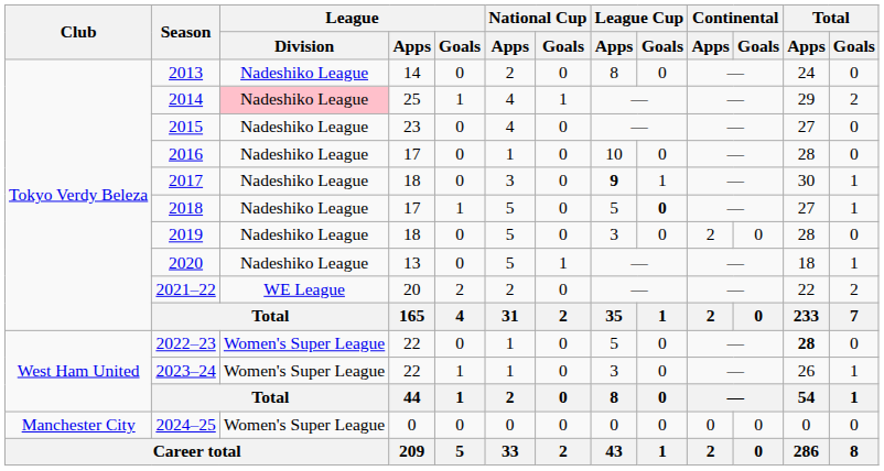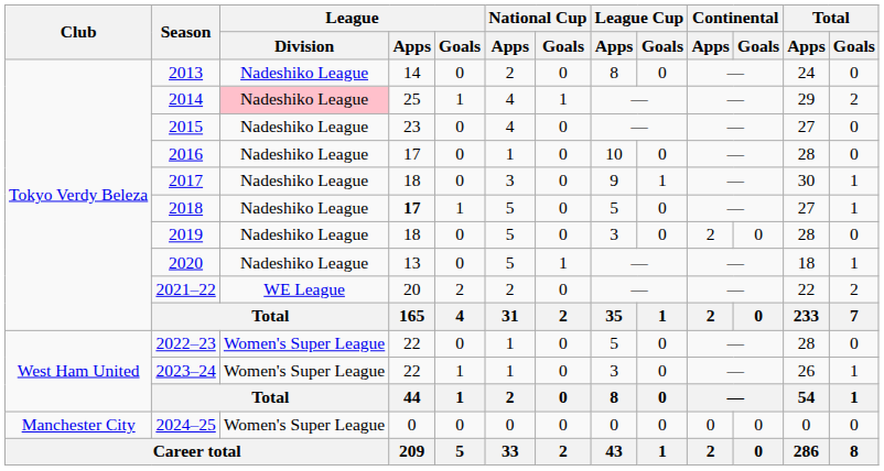2017 | League Cup / Apps: bold -> normal
2018 | League / Apps: normal -> bold
2018 | League Cup / Goals: bold -> normal
2022–23 | Total / Apps: bold -> normal
